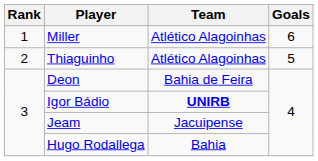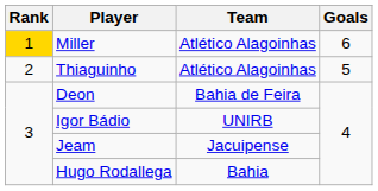Miller | Rank: no background -> gold background
Igor Bádio | Team: bold -> normal
